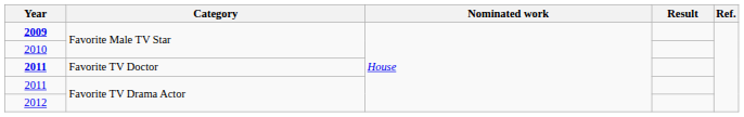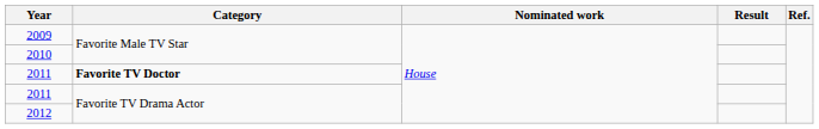2009 | Year: bold -> normal
2011 / Favorite TV Doctor | Year: bold -> normal
2011 / Favorite TV Doctor | Category: normal -> bold
